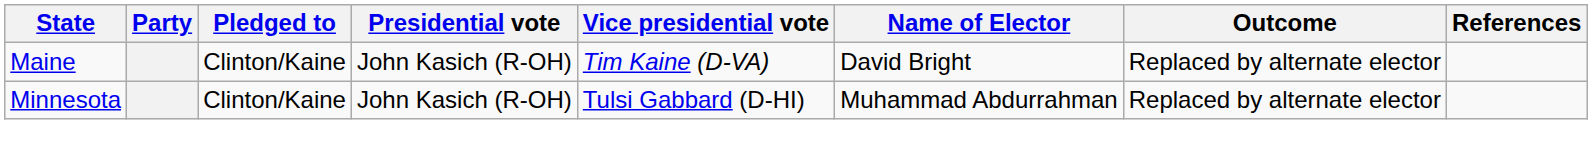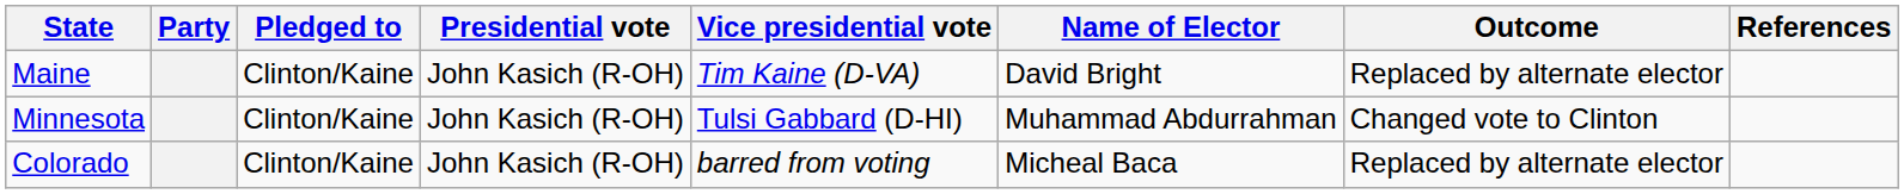Minnesota | Outcome: Replaced by alternate elector -> Changed vote to Clinton
+ row: Colorado | Clinton/Kaine | John Kasich (R-OH) | barred from voting | Micheal Baca | Replaced by alternate elector
